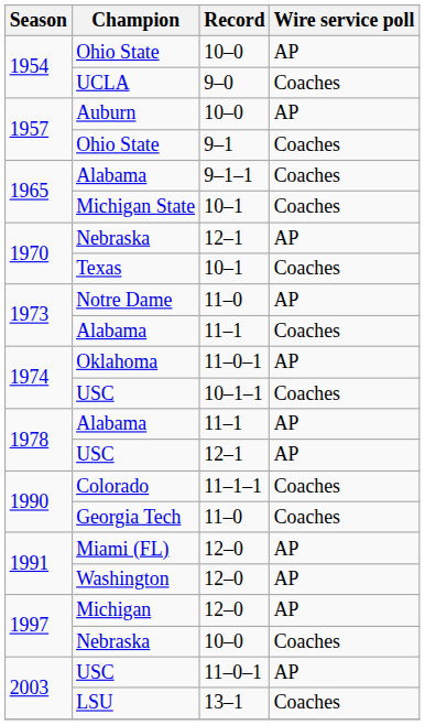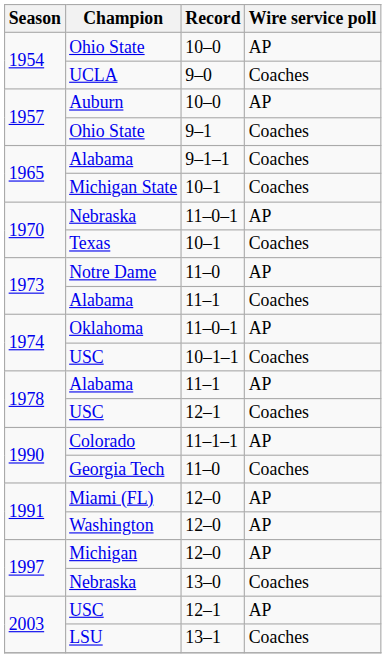1970 / Nebraska | Record: 12–1 -> 11–0–1
1978 / USC | Wire service poll: AP -> Coaches
Colorado | Wire service poll: Coaches -> AP
1997 / Nebraska | Record: 10–0 -> 13–0
2003 / USC | Record: 11–0–1 -> 12–1
